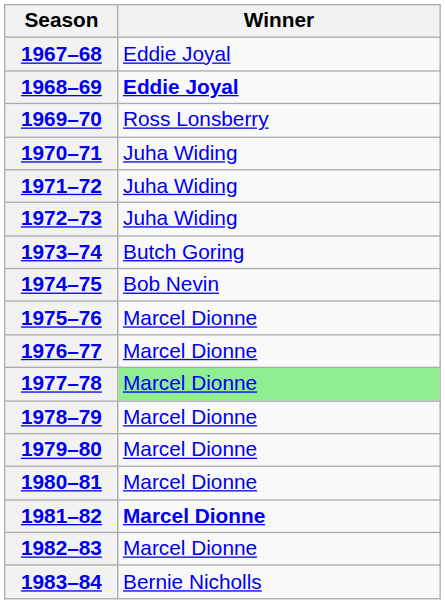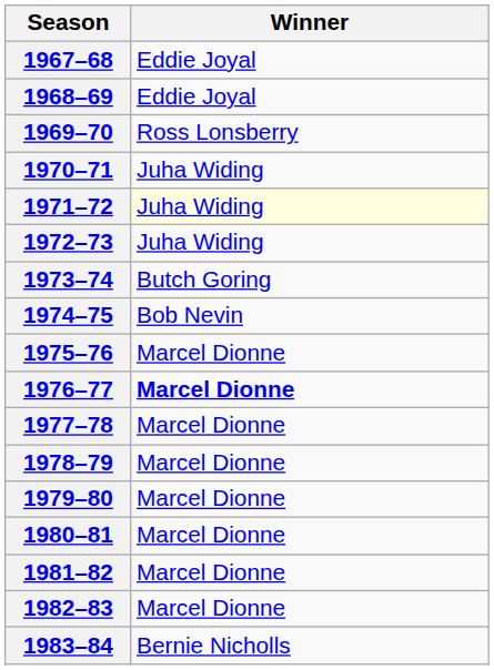1968–69 | Winner: bold -> normal
1971–72 | Winner: no background -> lightyellow background
1976–77 | Winner: normal -> bold
1977–78 | Winner: lightgreen background -> no background
1981–82 | Winner: bold -> normal
